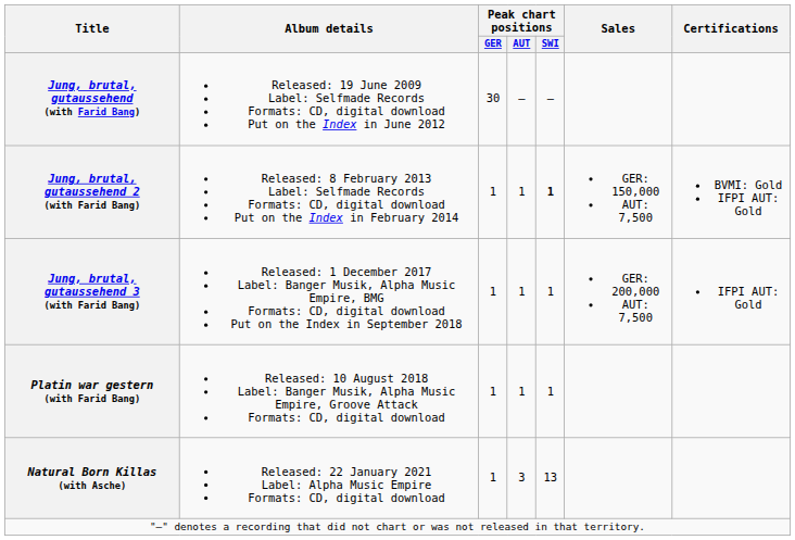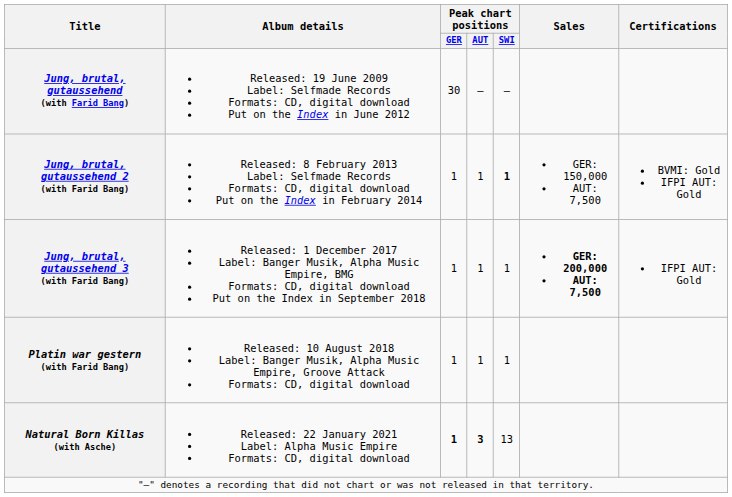Jung, brutal, gutaussehend 3 (with Farid Bang) | Sales: normal -> bold
Natural Born Killas (with Asche) | Peak chart positions / GER: normal -> bold
Natural Born Killas (with Asche) | Peak chart positions / AUT: normal -> bold
